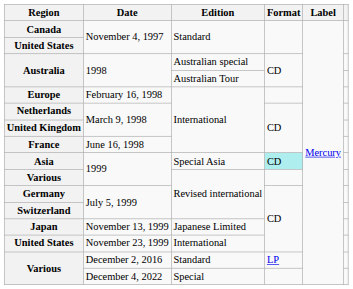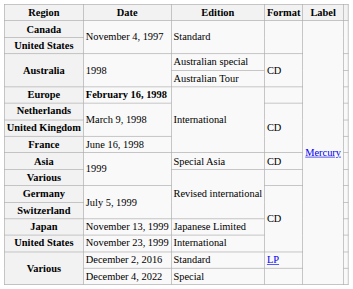Europe | Date: normal -> bold
Asia | Format: paleturquoise background -> no background
